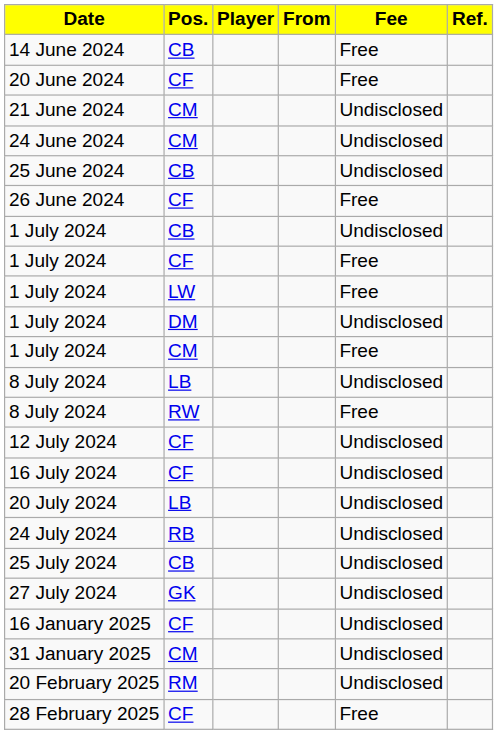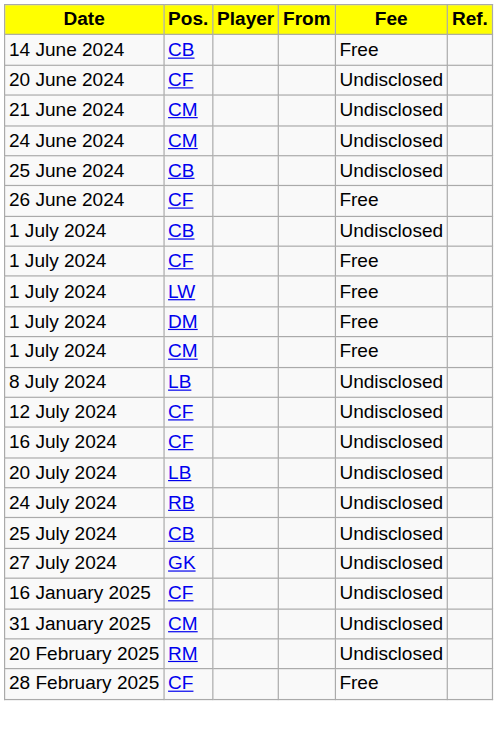20 June 2024 | Fee: Free -> Undisclosed
1 July 2024 / DM | Fee: Undisclosed -> Free
- row: 8 July 2024 | RW | Free
